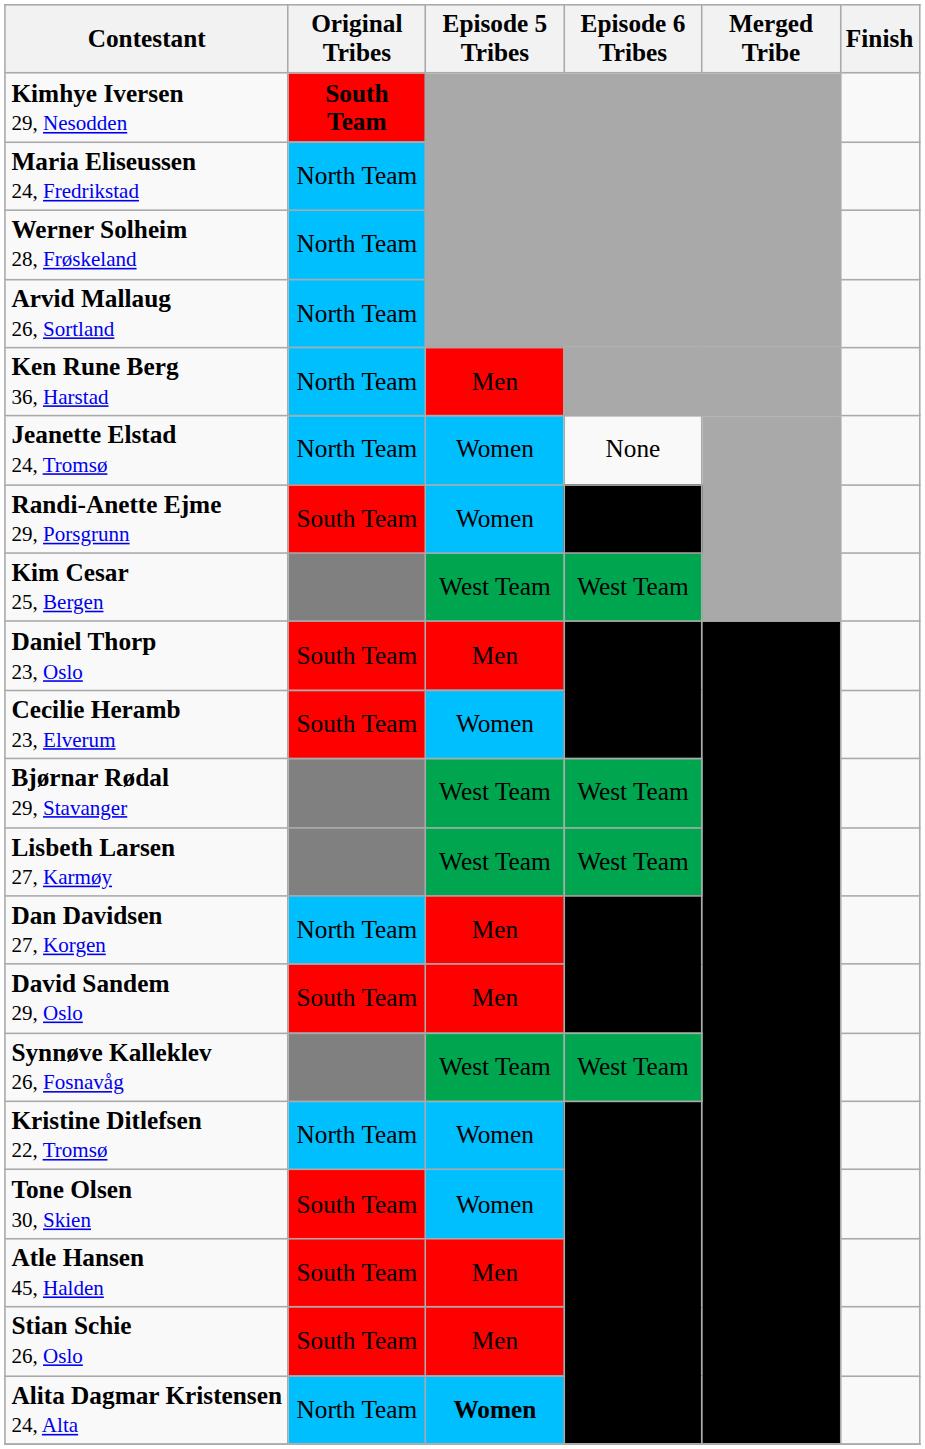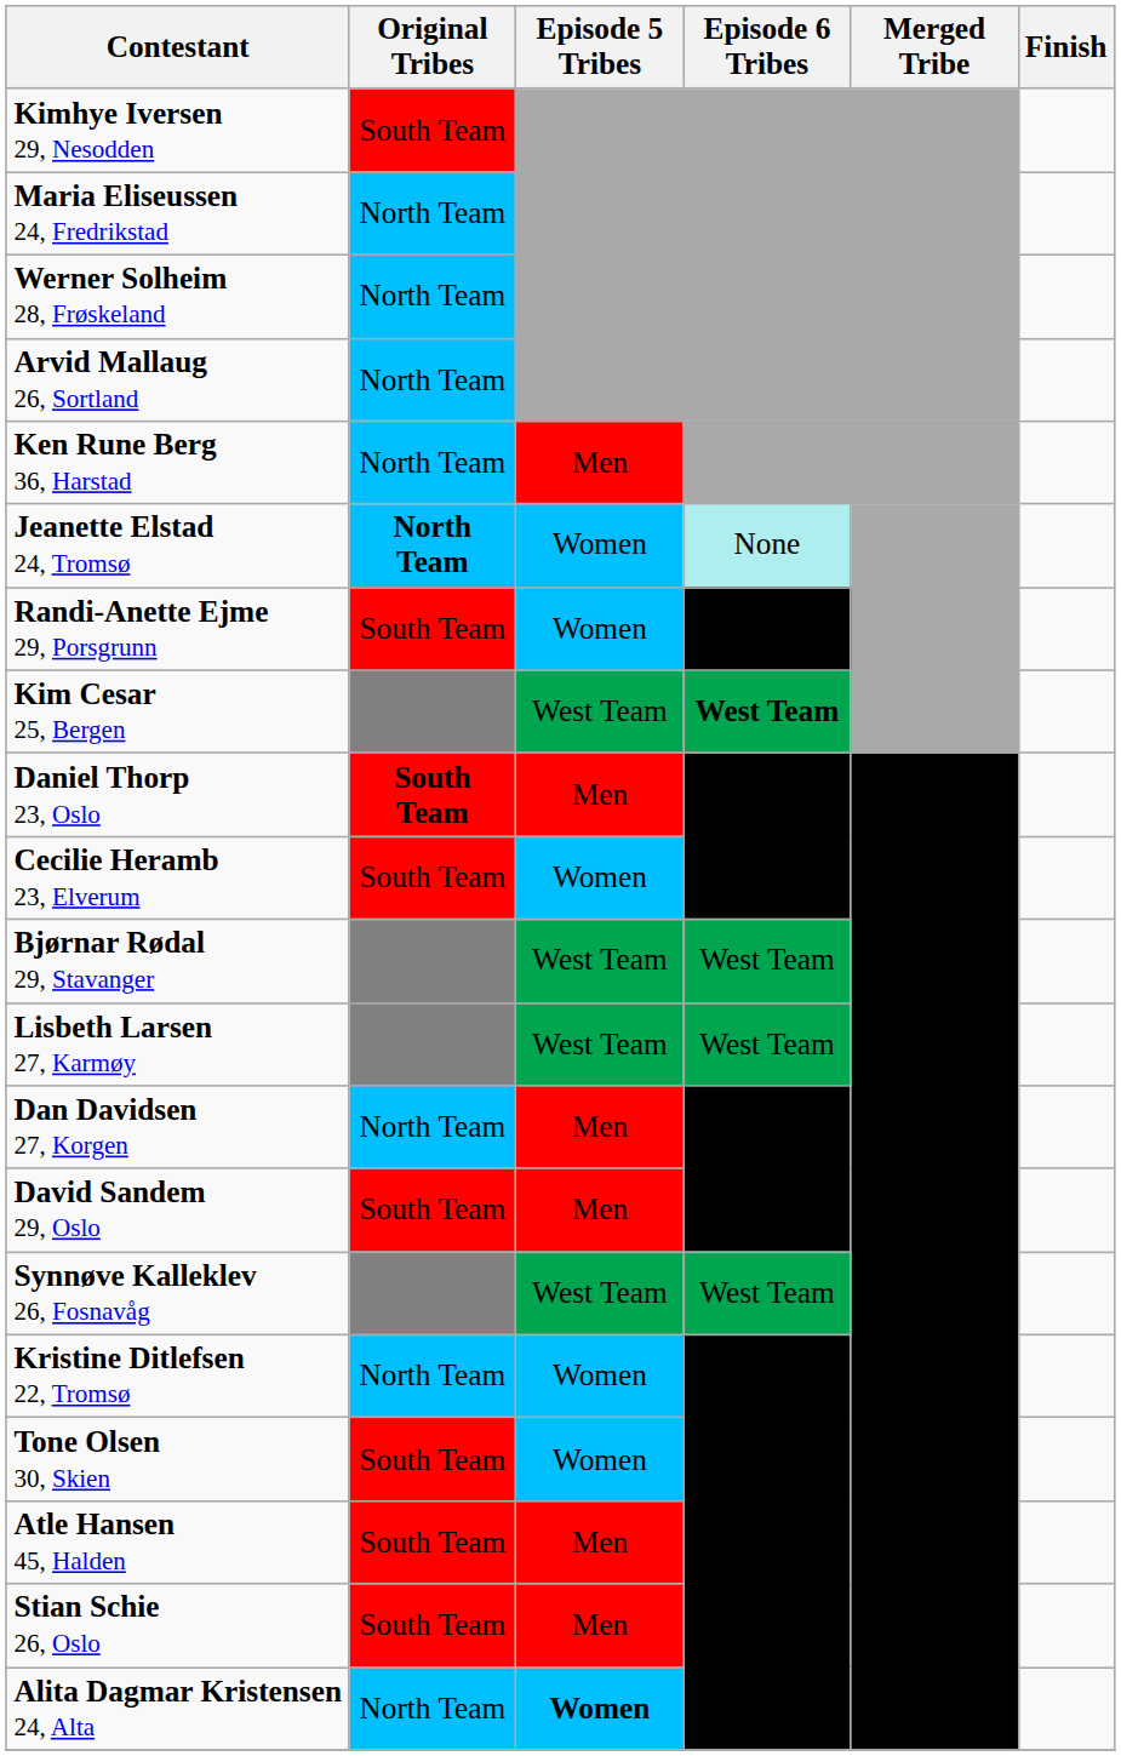Kimhye Iversen 29, Nesodden | Original Tribes: bold -> normal
Jeanette Elstad 24, Tromsø | Original Tribes: normal -> bold
Jeanette Elstad 24, Tromsø | Episode 6 Tribes: no background -> paleturquoise background
Kim Cesar 25, Bergen | Episode 6 Tribes: normal -> bold
Daniel Thorp 23, Oslo | Original Tribes: normal -> bold
